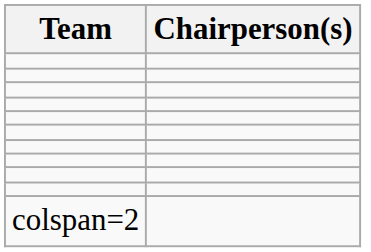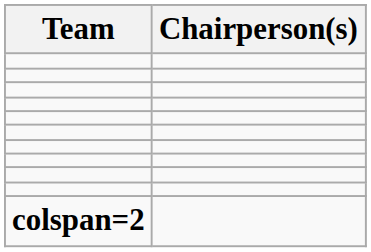row 12 | Team: normal -> bold
